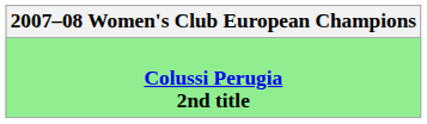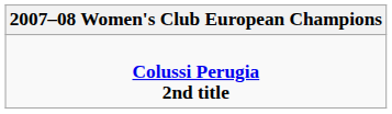row 2 | column 1: lightgreen background -> no background
